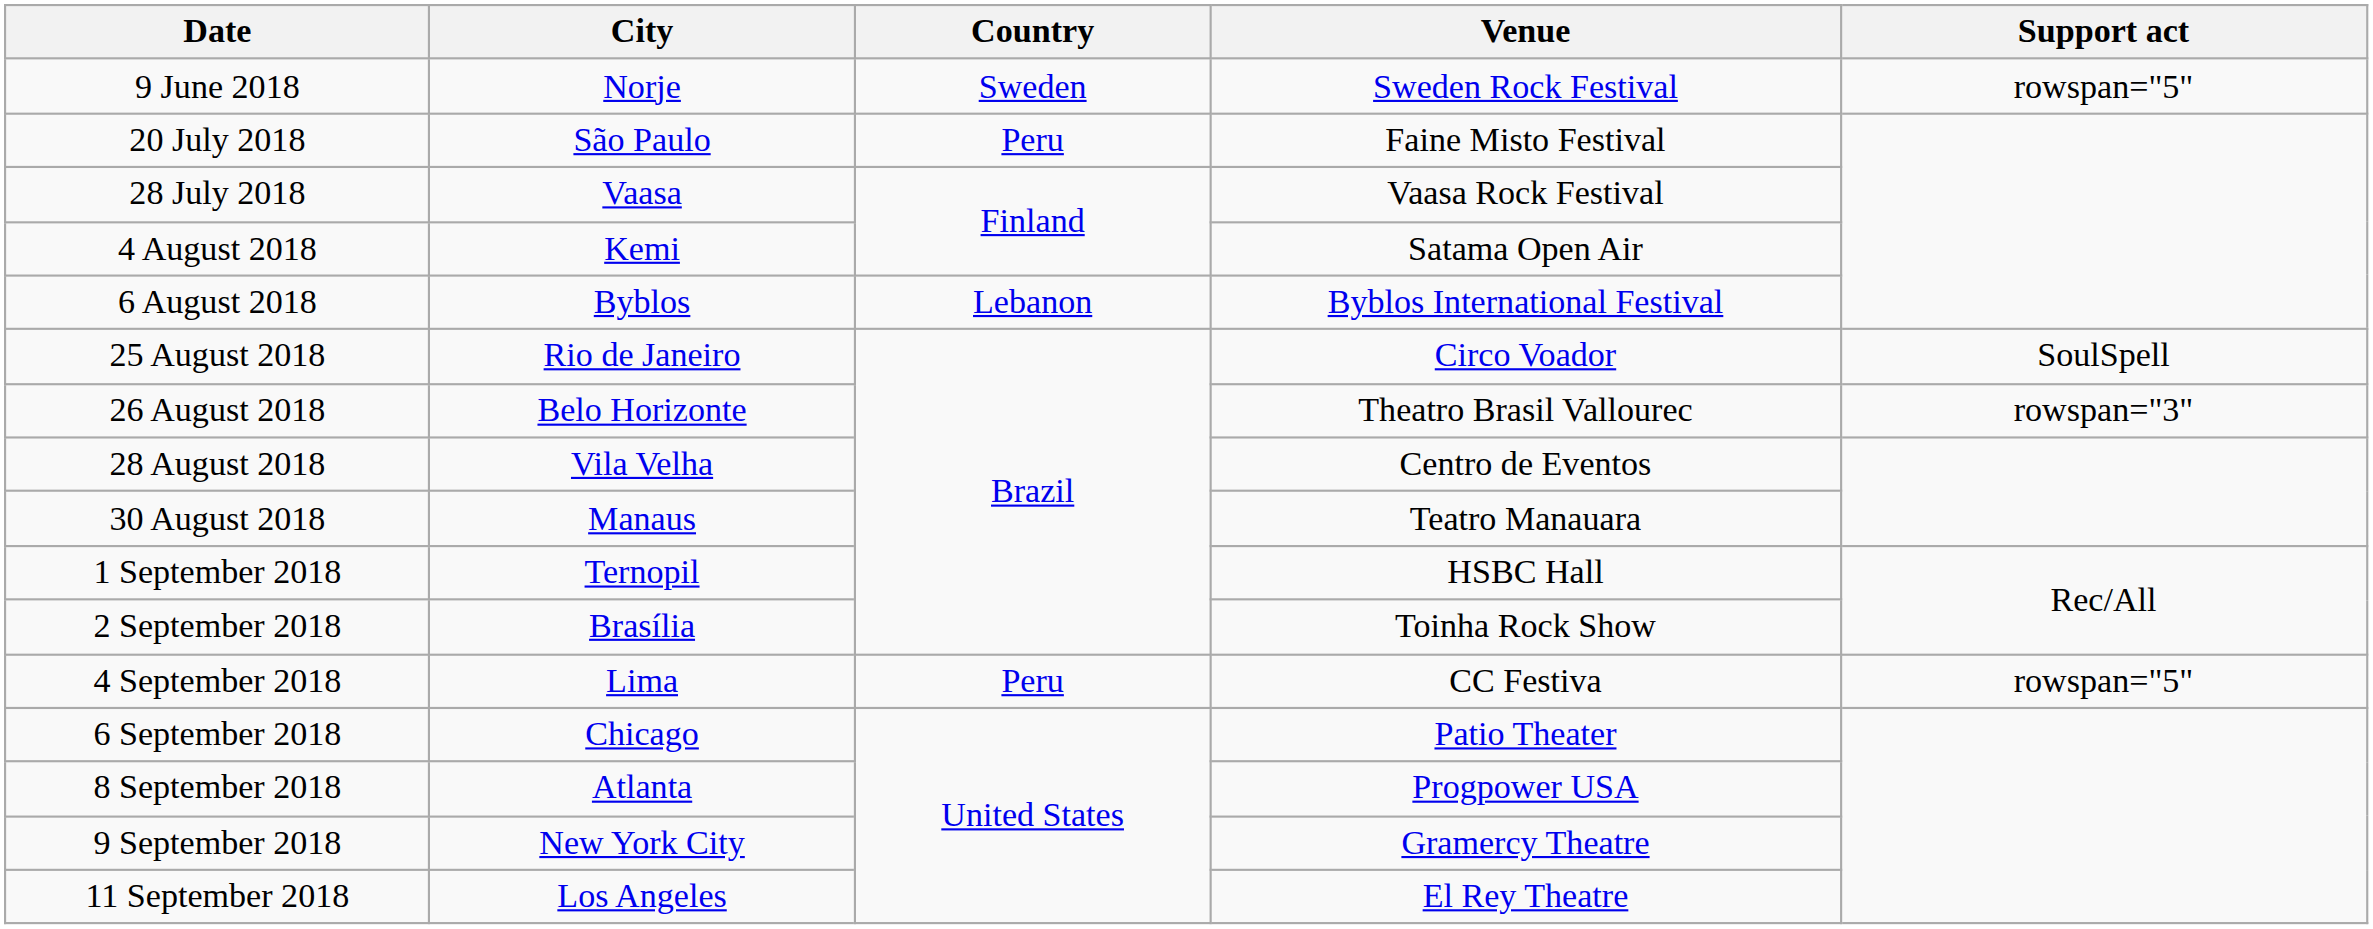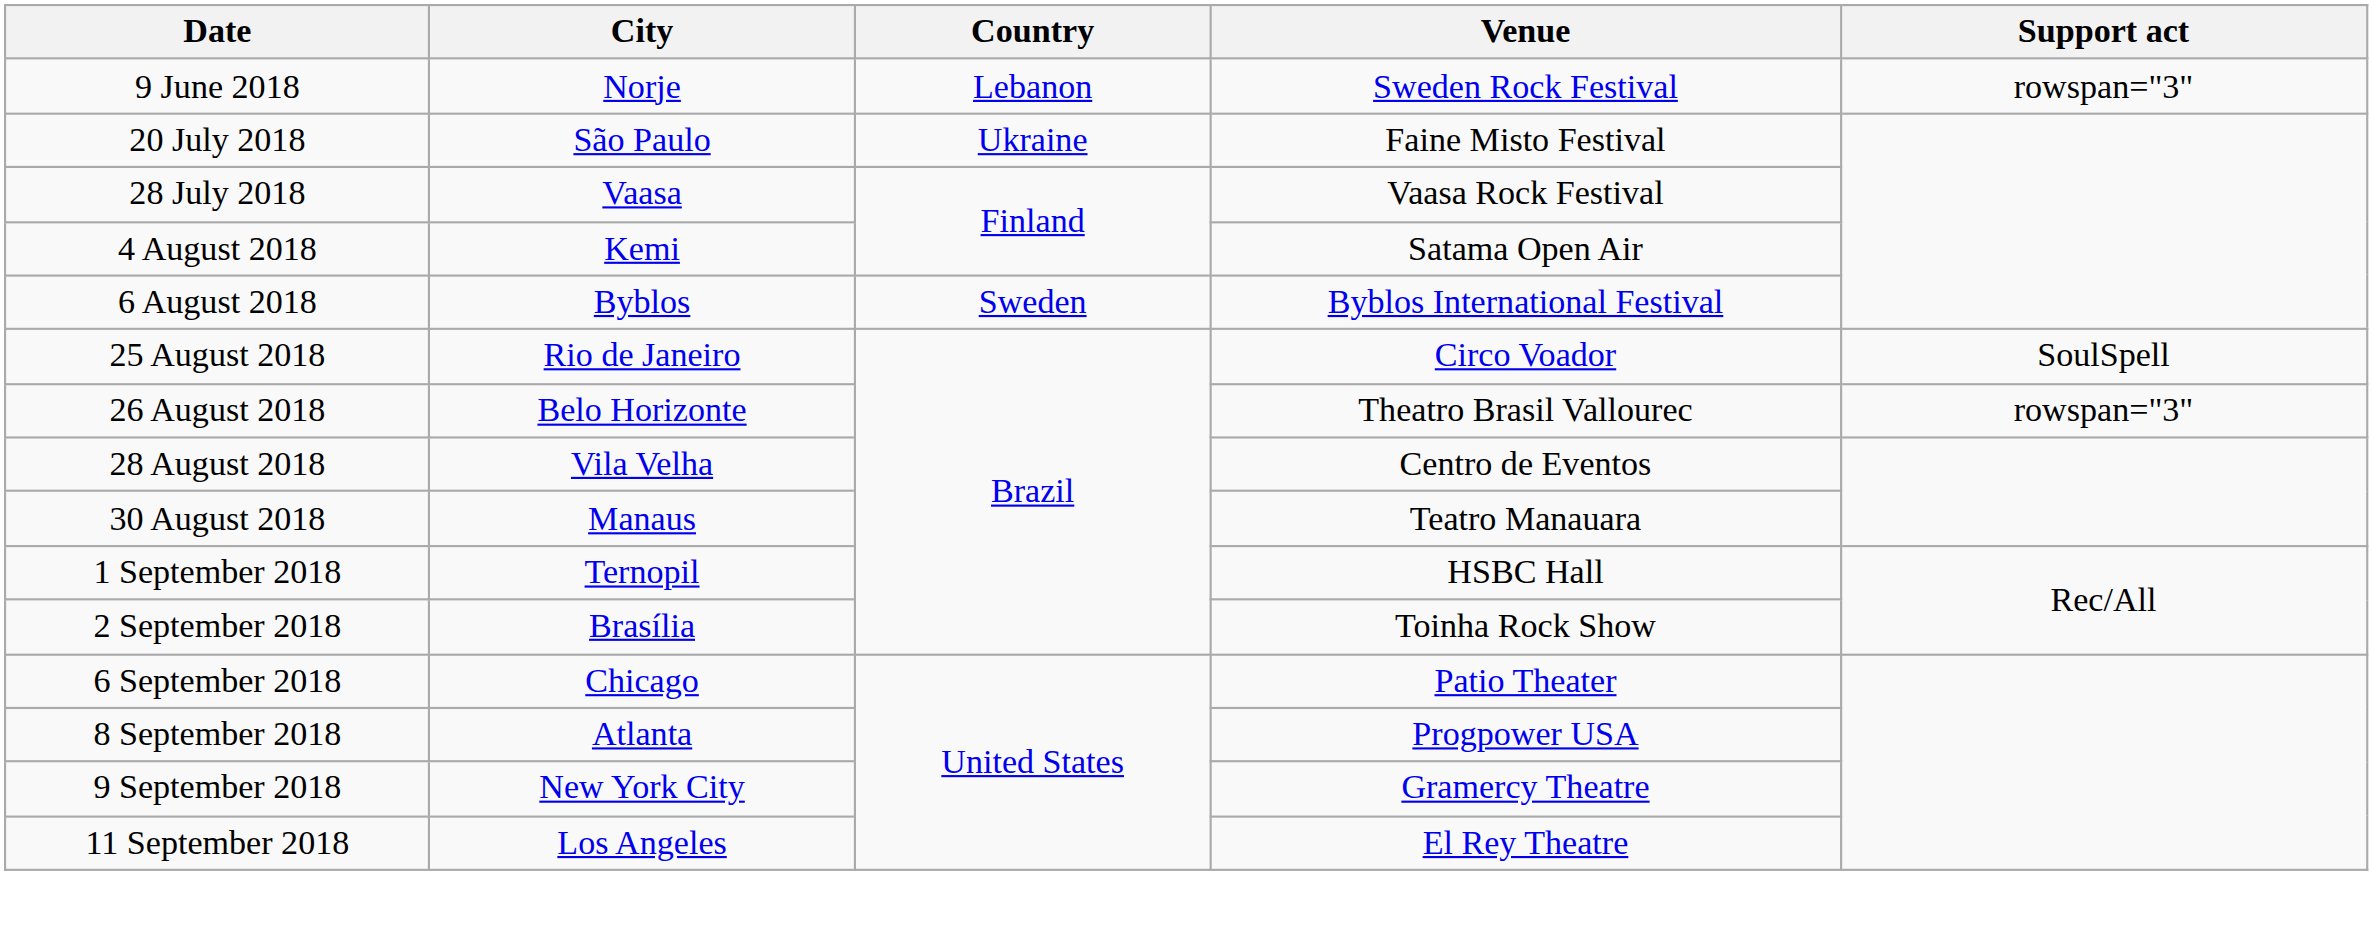9 June 2018 | Country: Sweden -> Lebanon
9 June 2018 | Support act: rowspan="5" -> rowspan="3"
20 July 2018 | Country: Peru -> Ukraine
6 August 2018 | Country: Lebanon -> Sweden
- row: 4 September 2018 | Lima | Peru | CC Festiva | rowspan="5"
